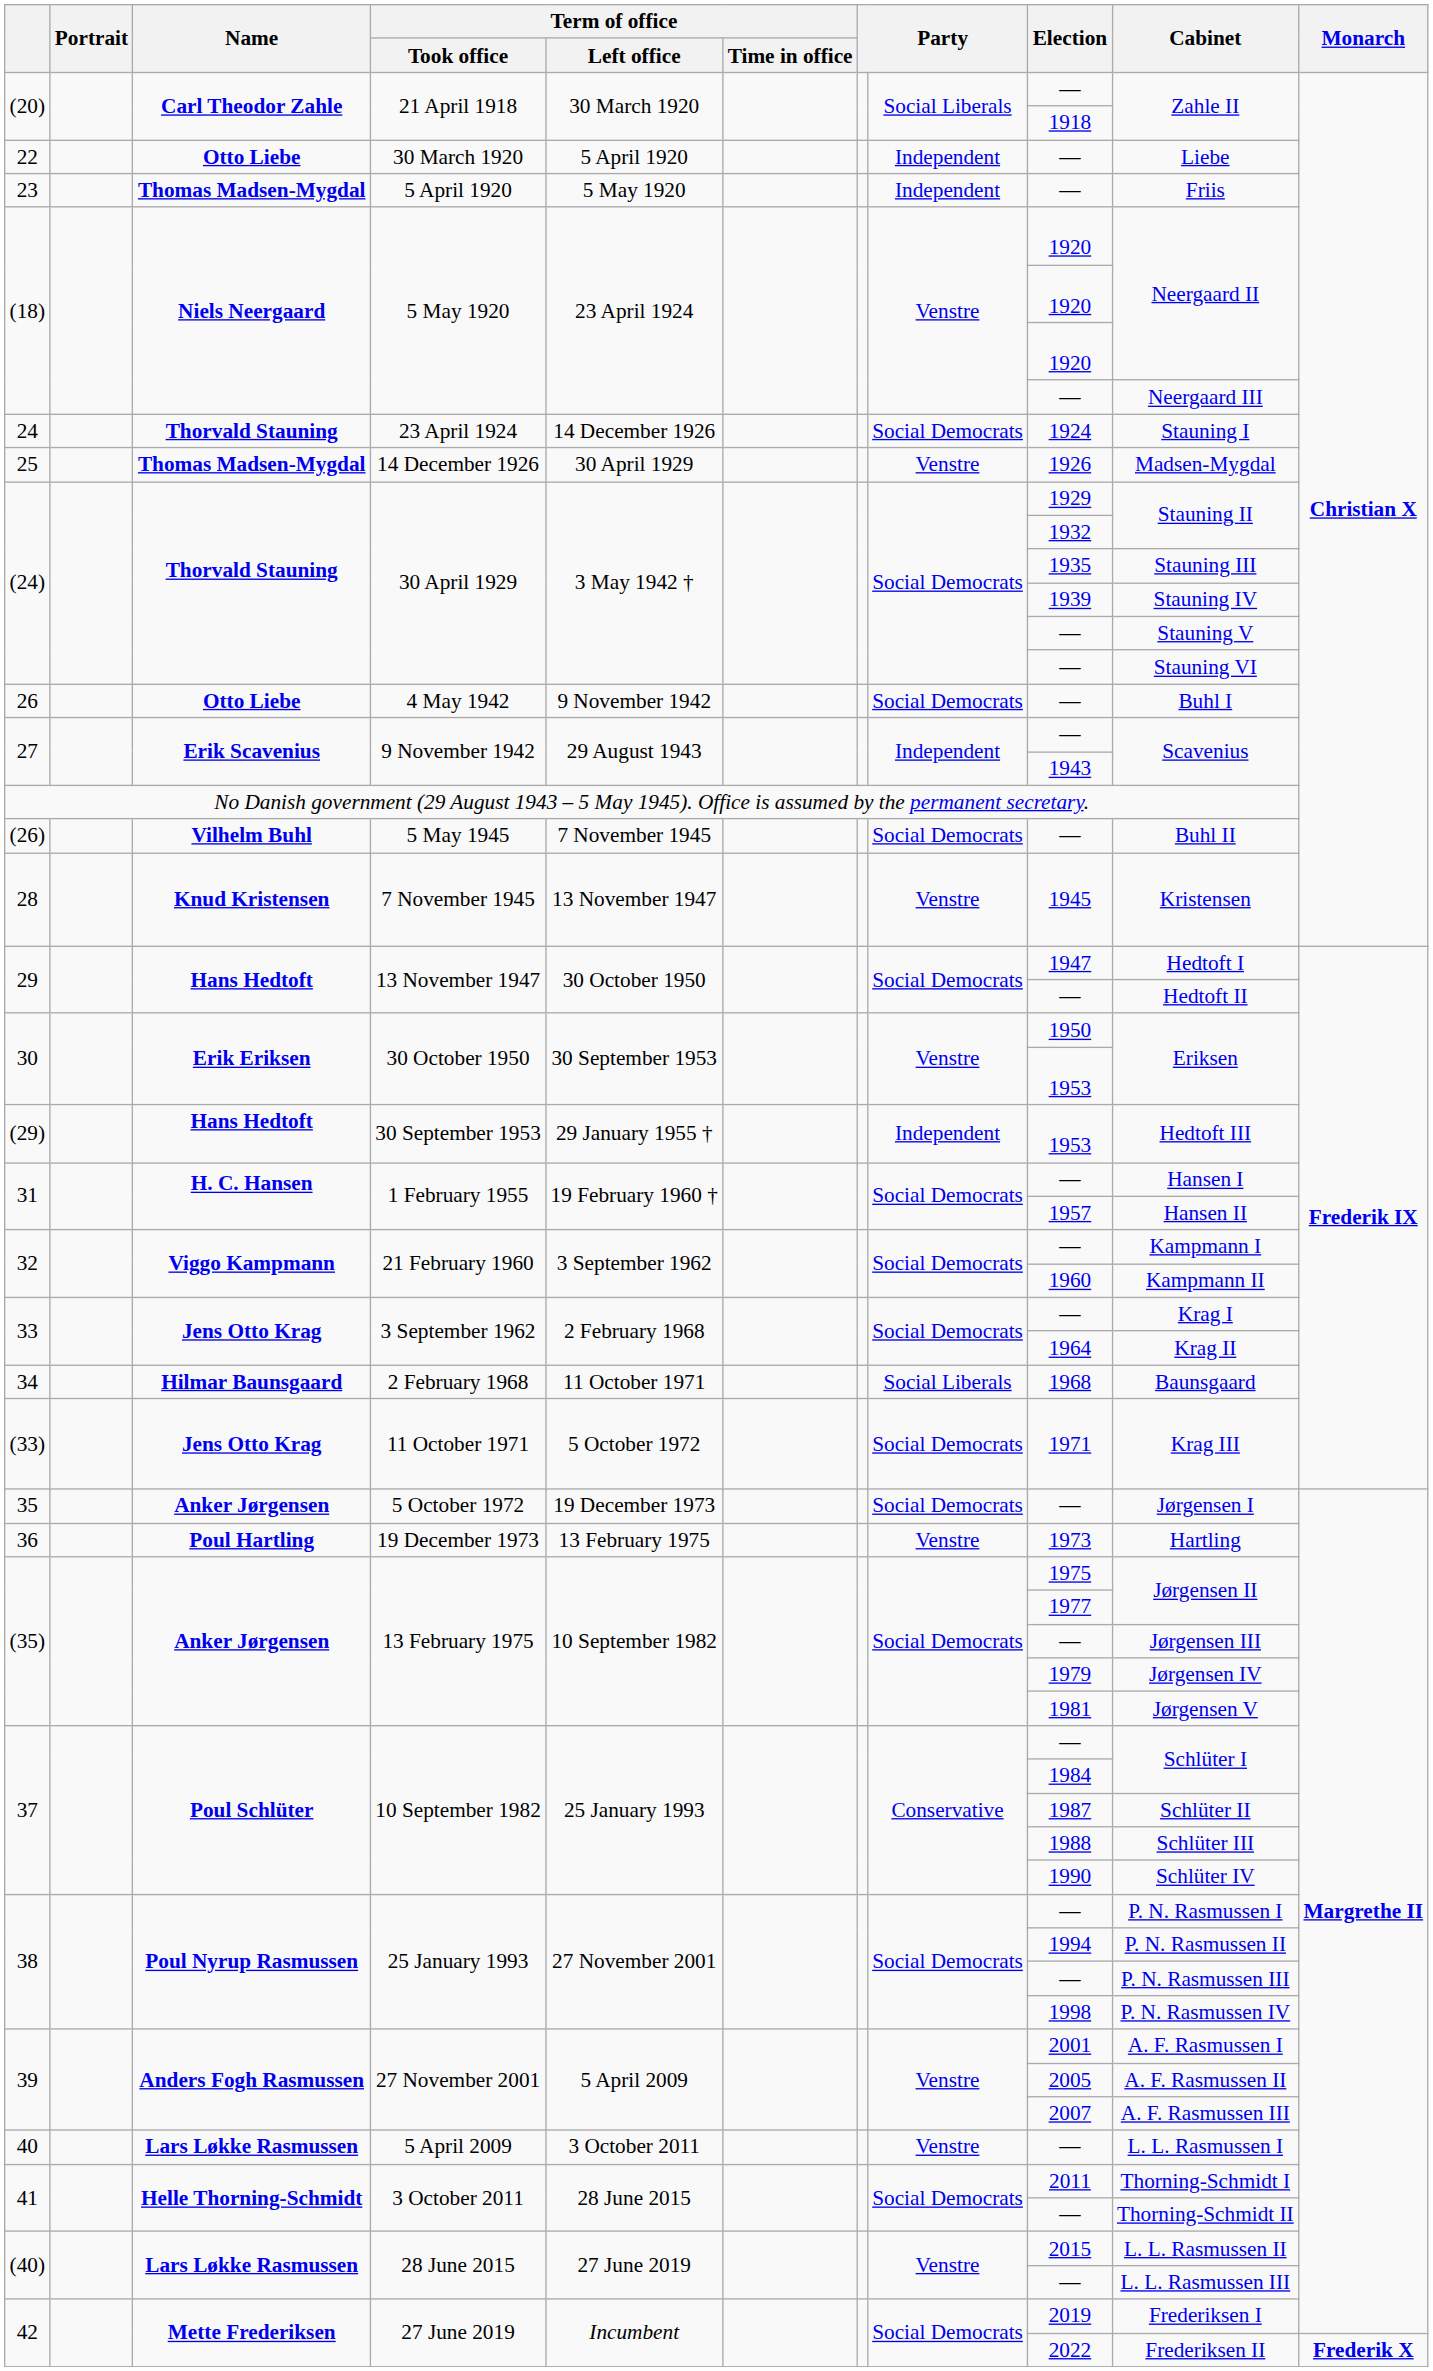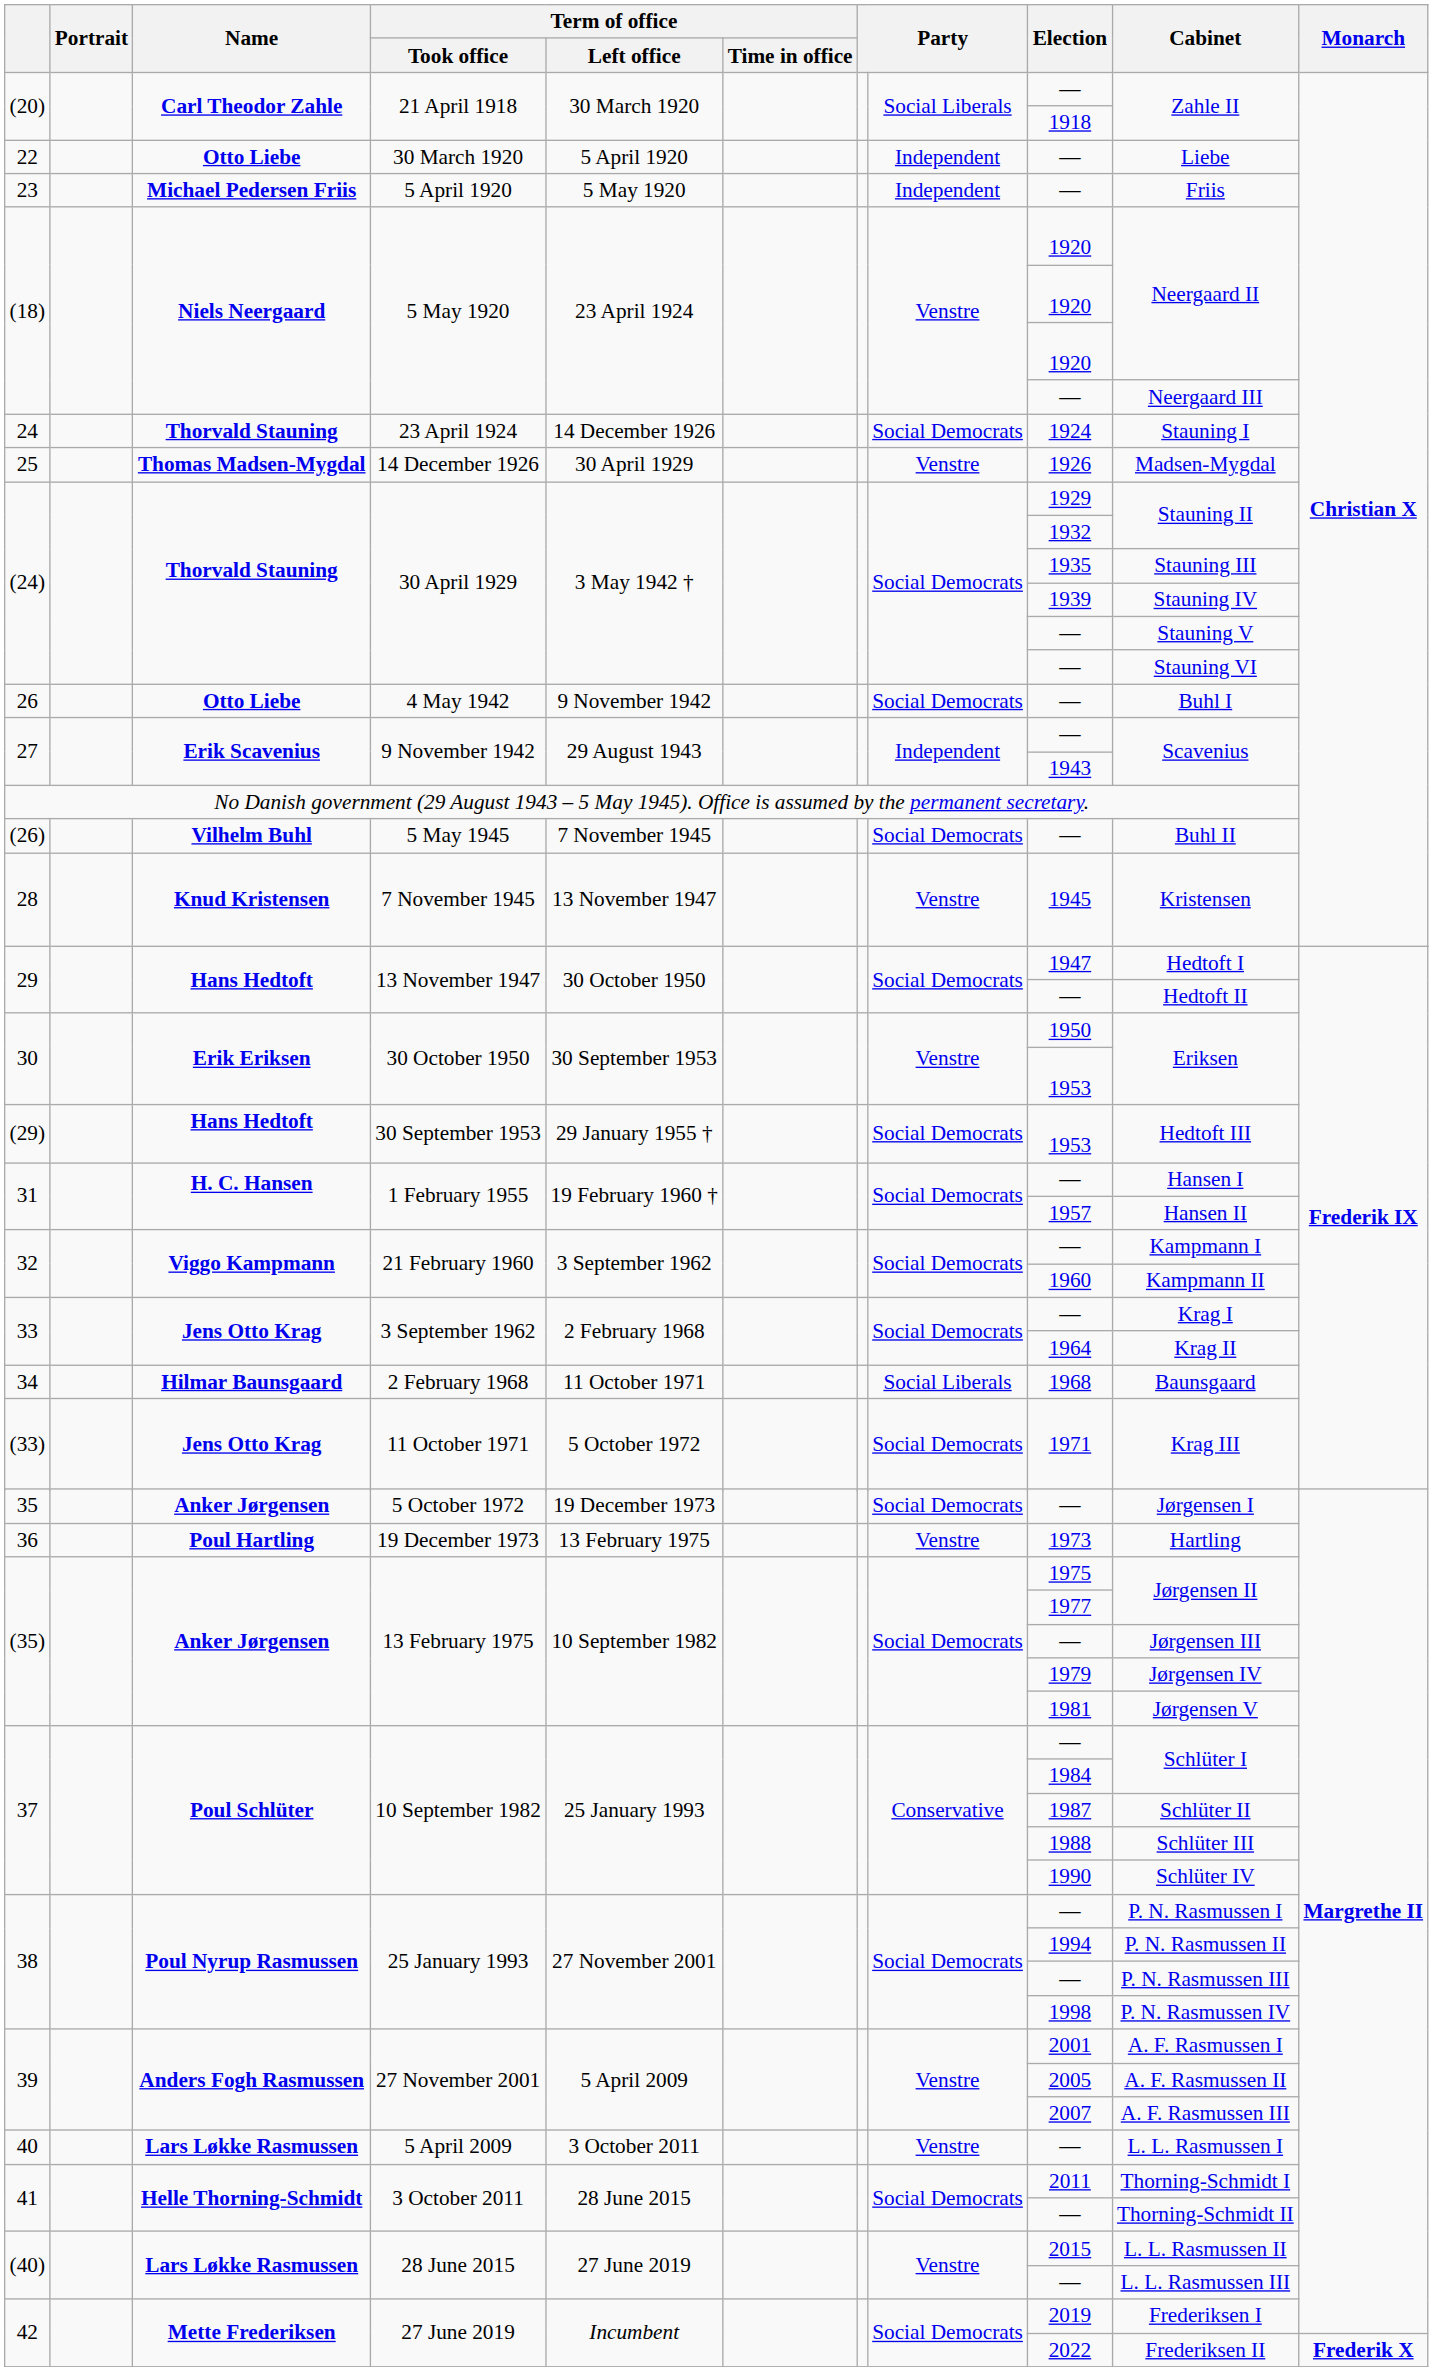23 | Name: Thomas Madsen-Mygdal -> Michael Pedersen Friis
(29) | column 8: Independent -> Social Democrats
